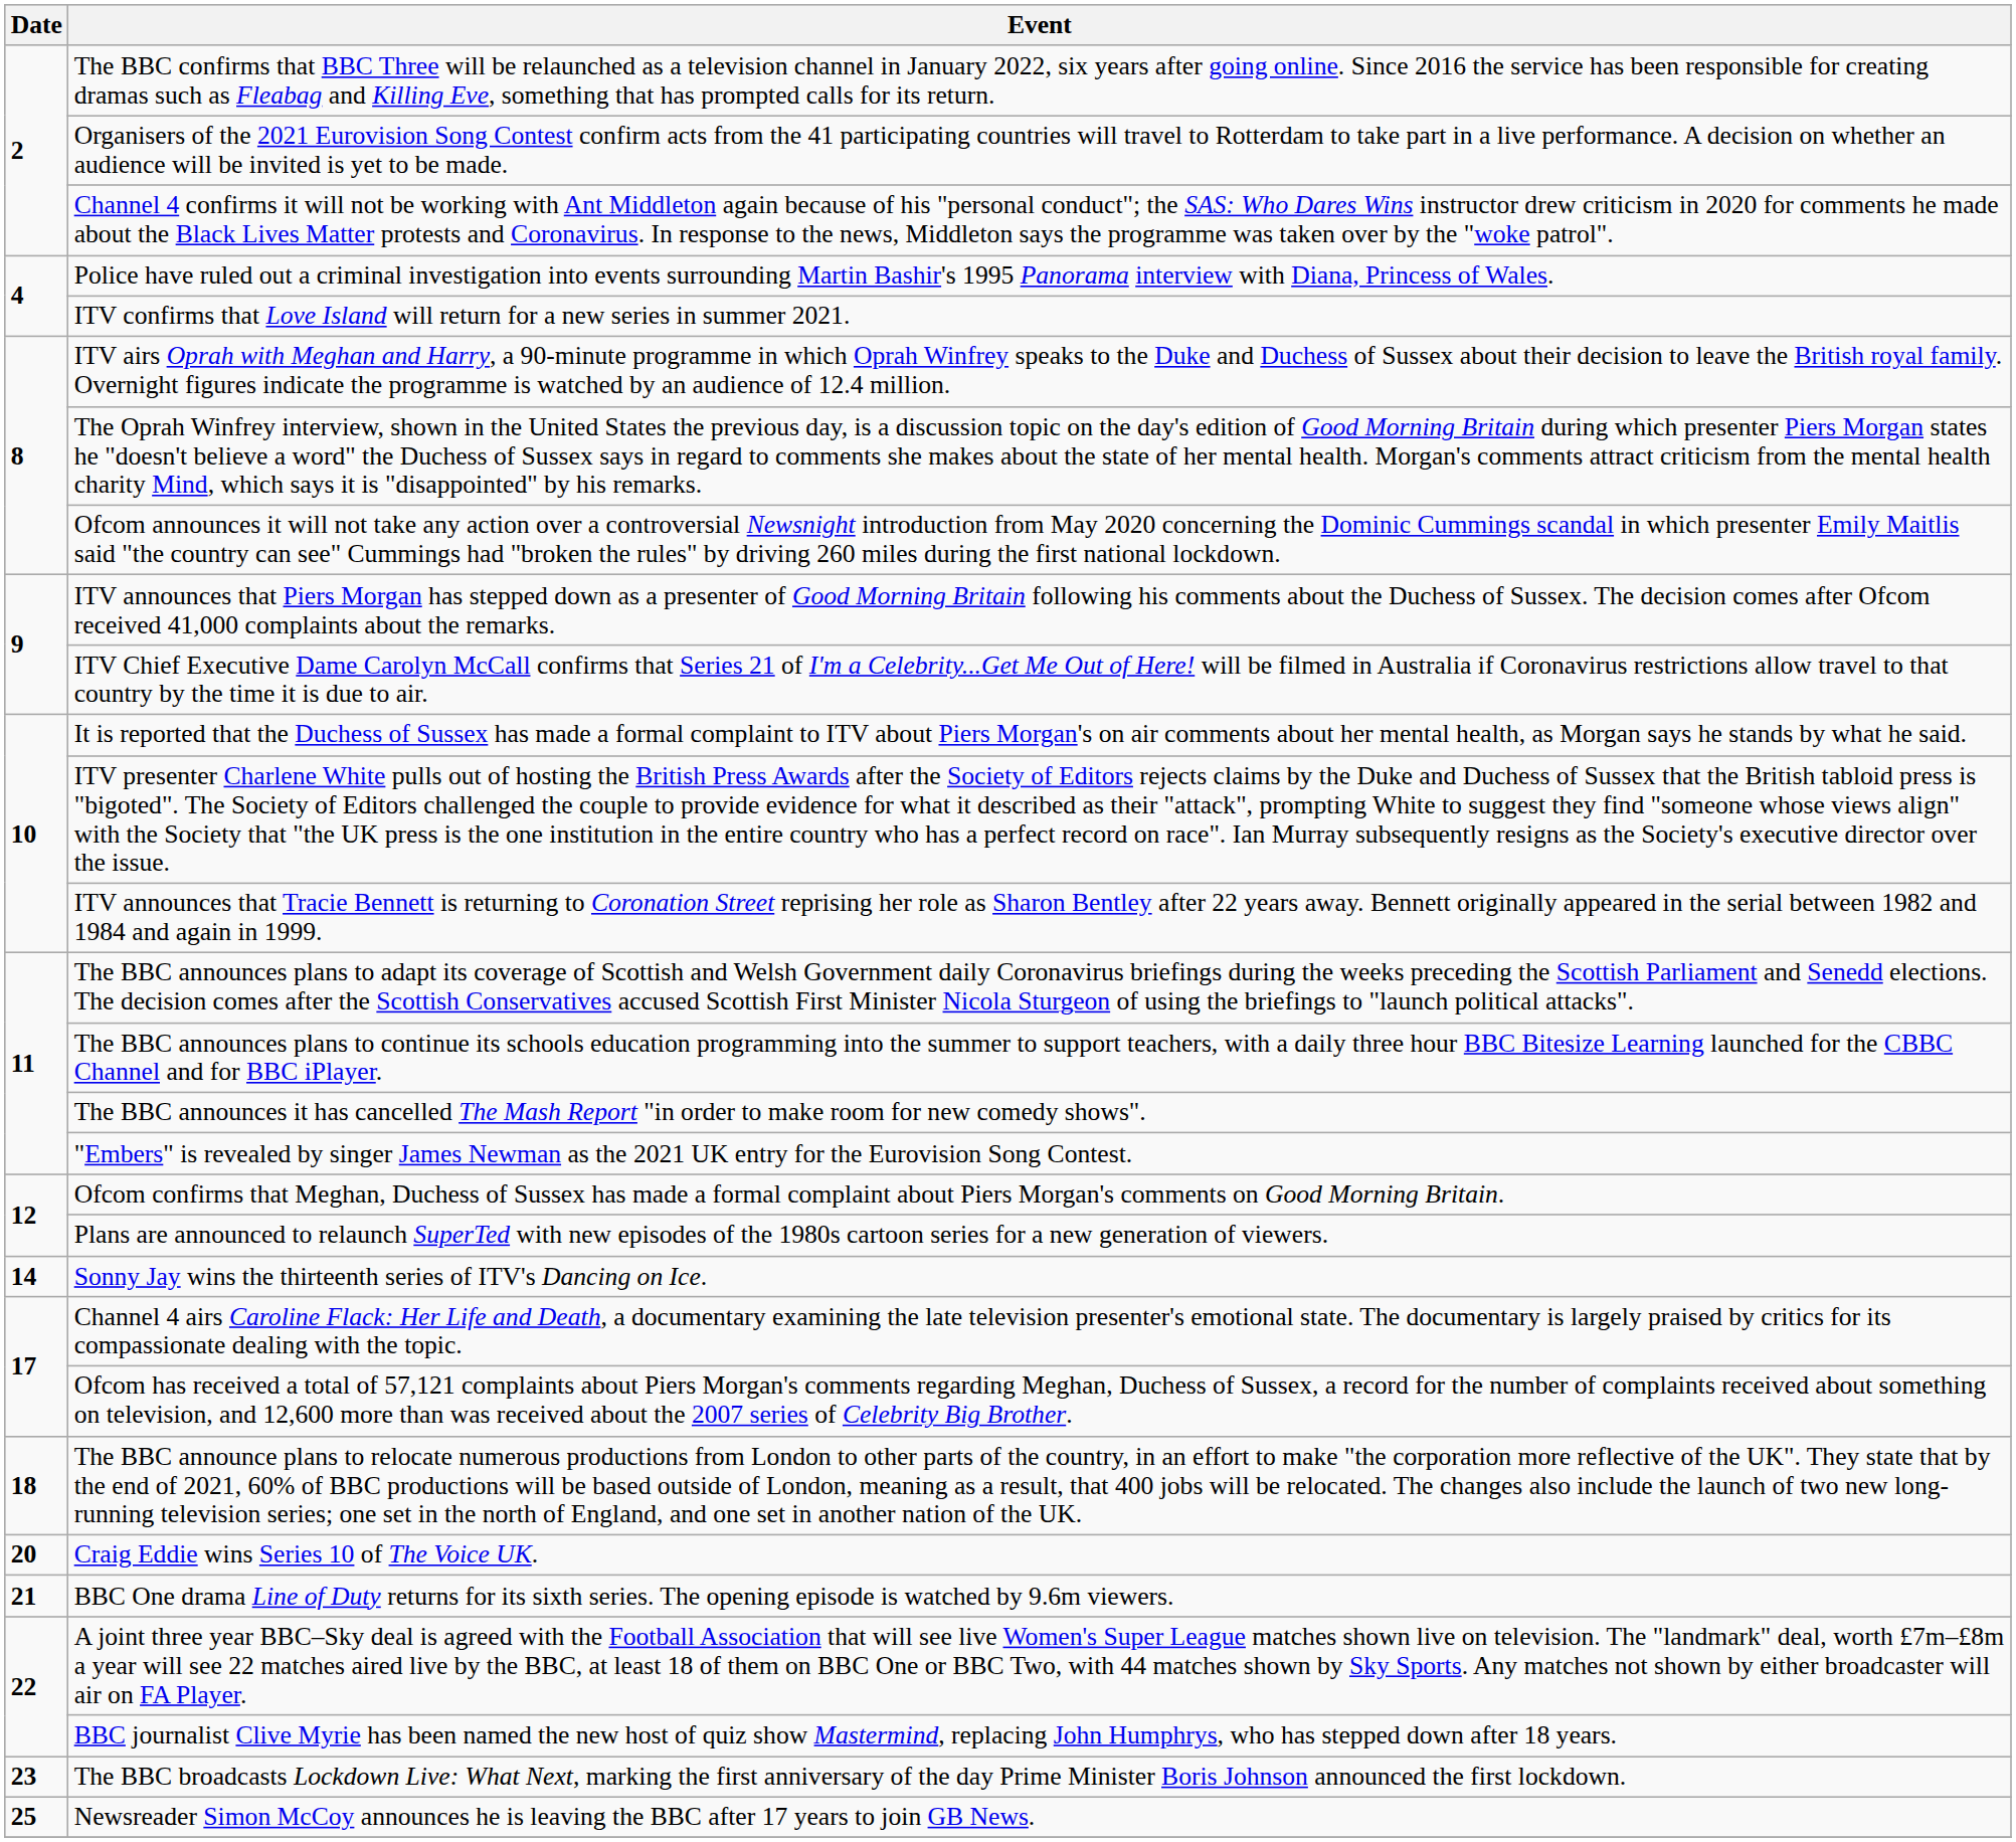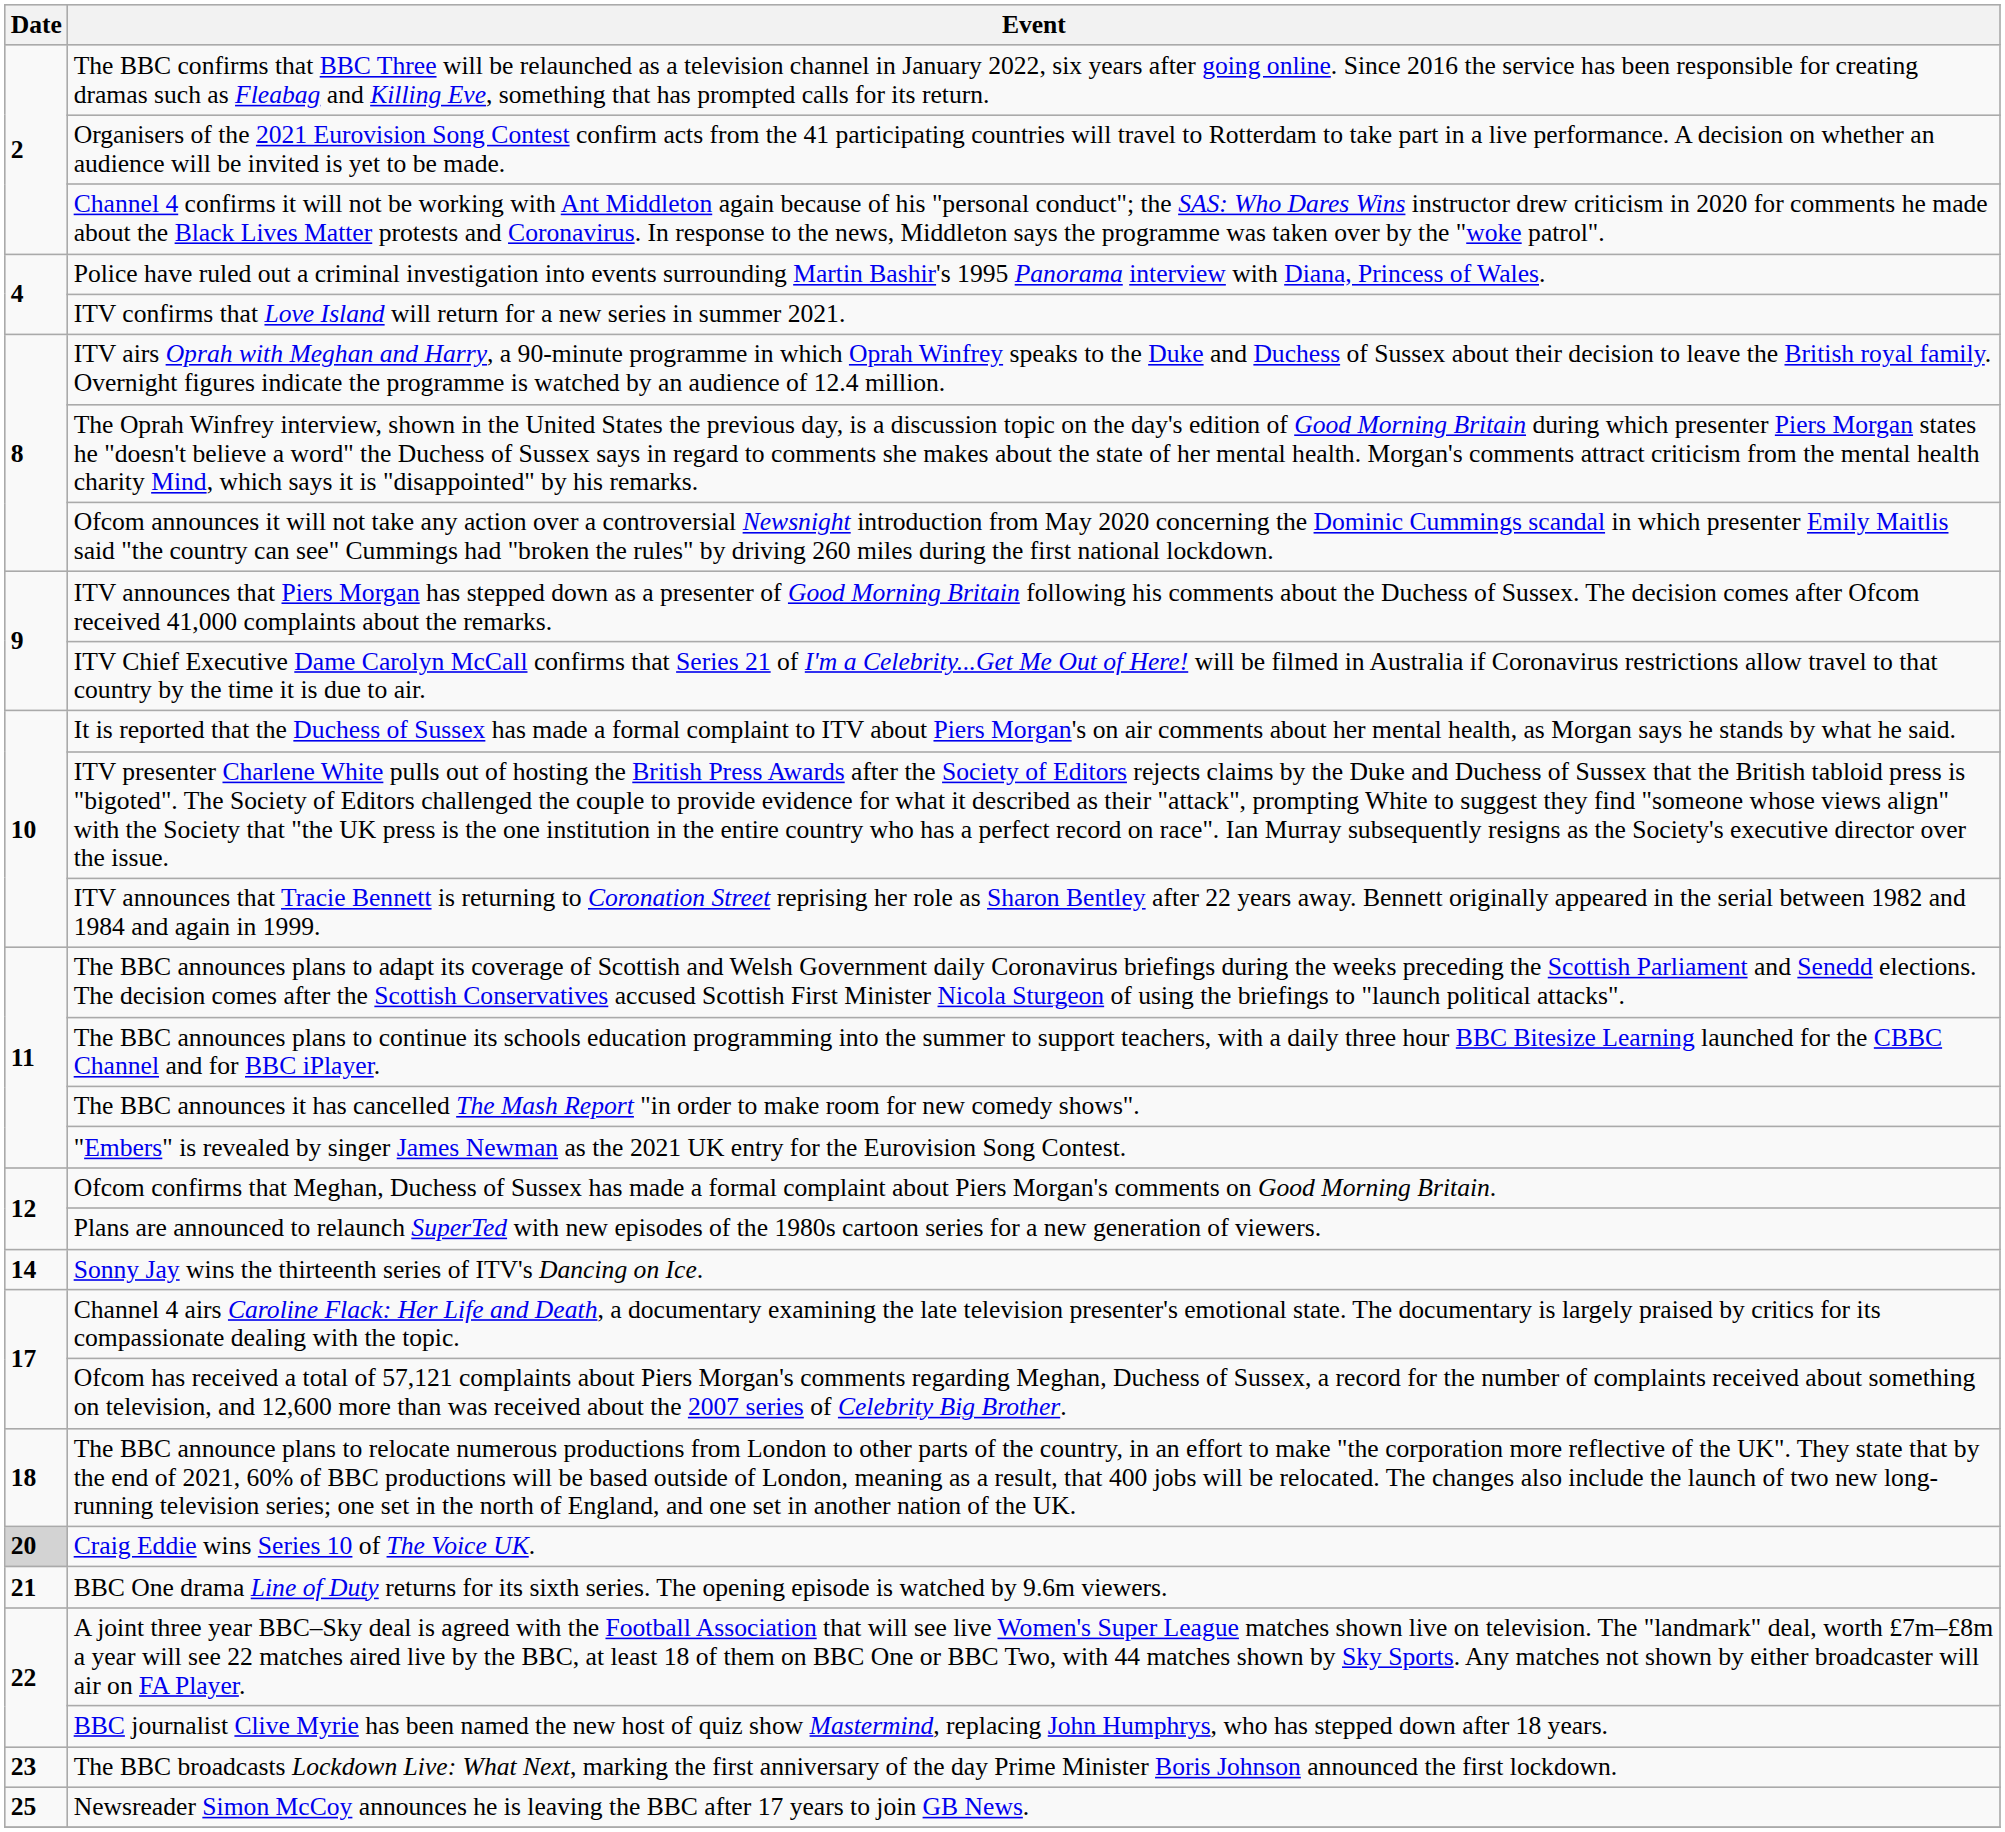Craig Eddie wins Series 10 of The Voice UK. | Date: no background -> lightgrey background
